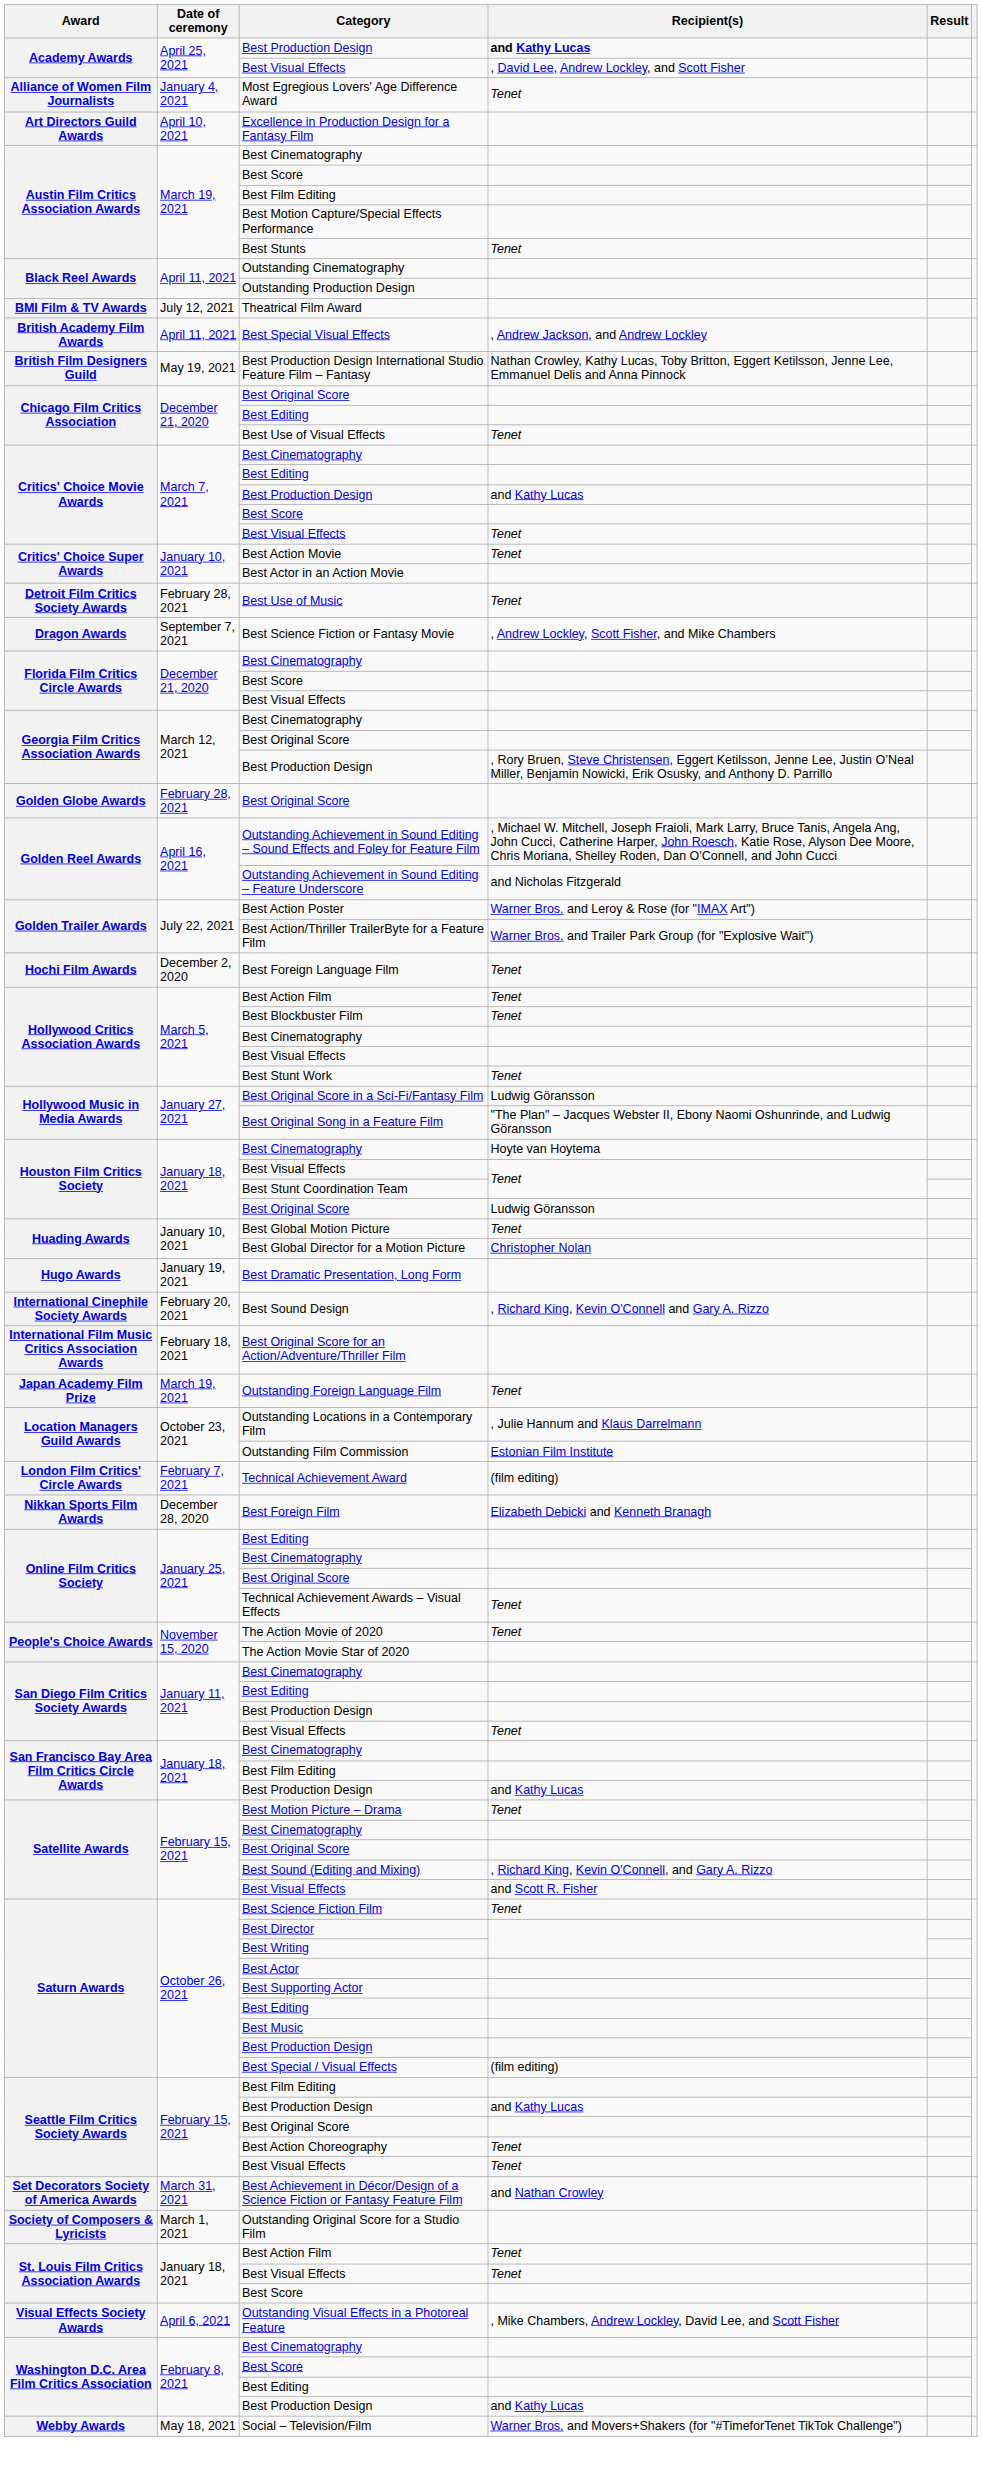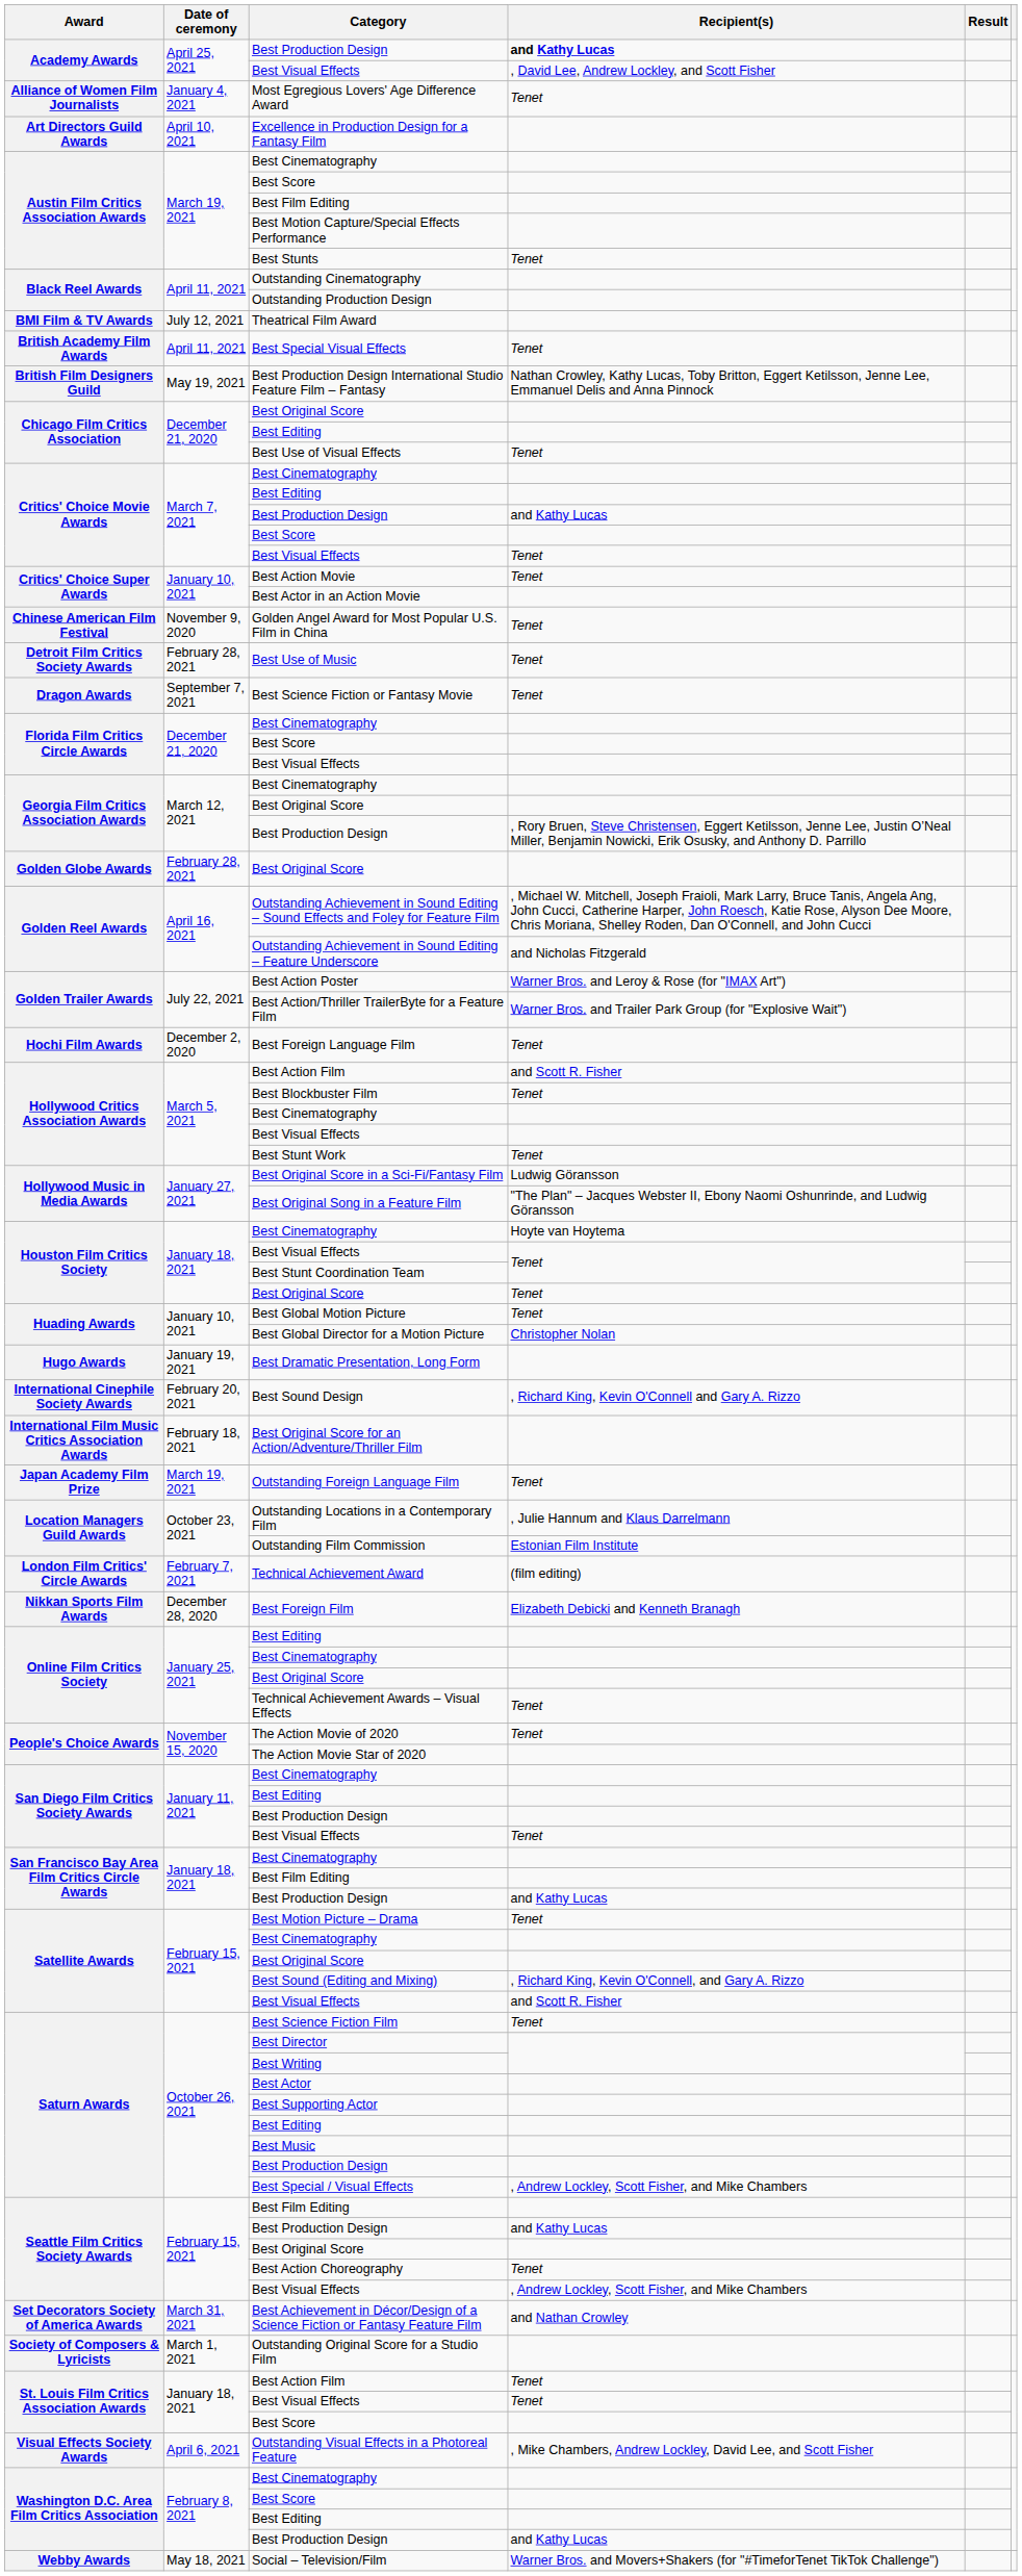Best Special Visual Effects | Recipient(s): , Andrew Jackson, and Andrew Lockley -> Tenet
+ row: Chinese American Film Festival | November 9, 2020 | Golden Angel Award for Most Popular U.S. Film in China | Tenet
Best Science Fiction or Fantasy Movie | Recipient(s): , Andrew Lockley, Scott Fisher, and Mike Chambers -> Tenet
Hollywood Critics Association Awards / Best Action Film | Recipient(s): Tenet -> and Scott R. Fisher
Houston Film Critics Society / Best Original Score | Recipient(s): Ludwig Göransson -> Tenet
Best Special / Visual Effects | Recipient(s): (film editing) -> , Andrew Lockley, Scott Fisher, and Mike Chambers
Seattle Film Critics Society Awards / Best Visual Effects | Recipient(s): Tenet -> , Andrew Lockley, Scott Fisher, and Mike Chambers
